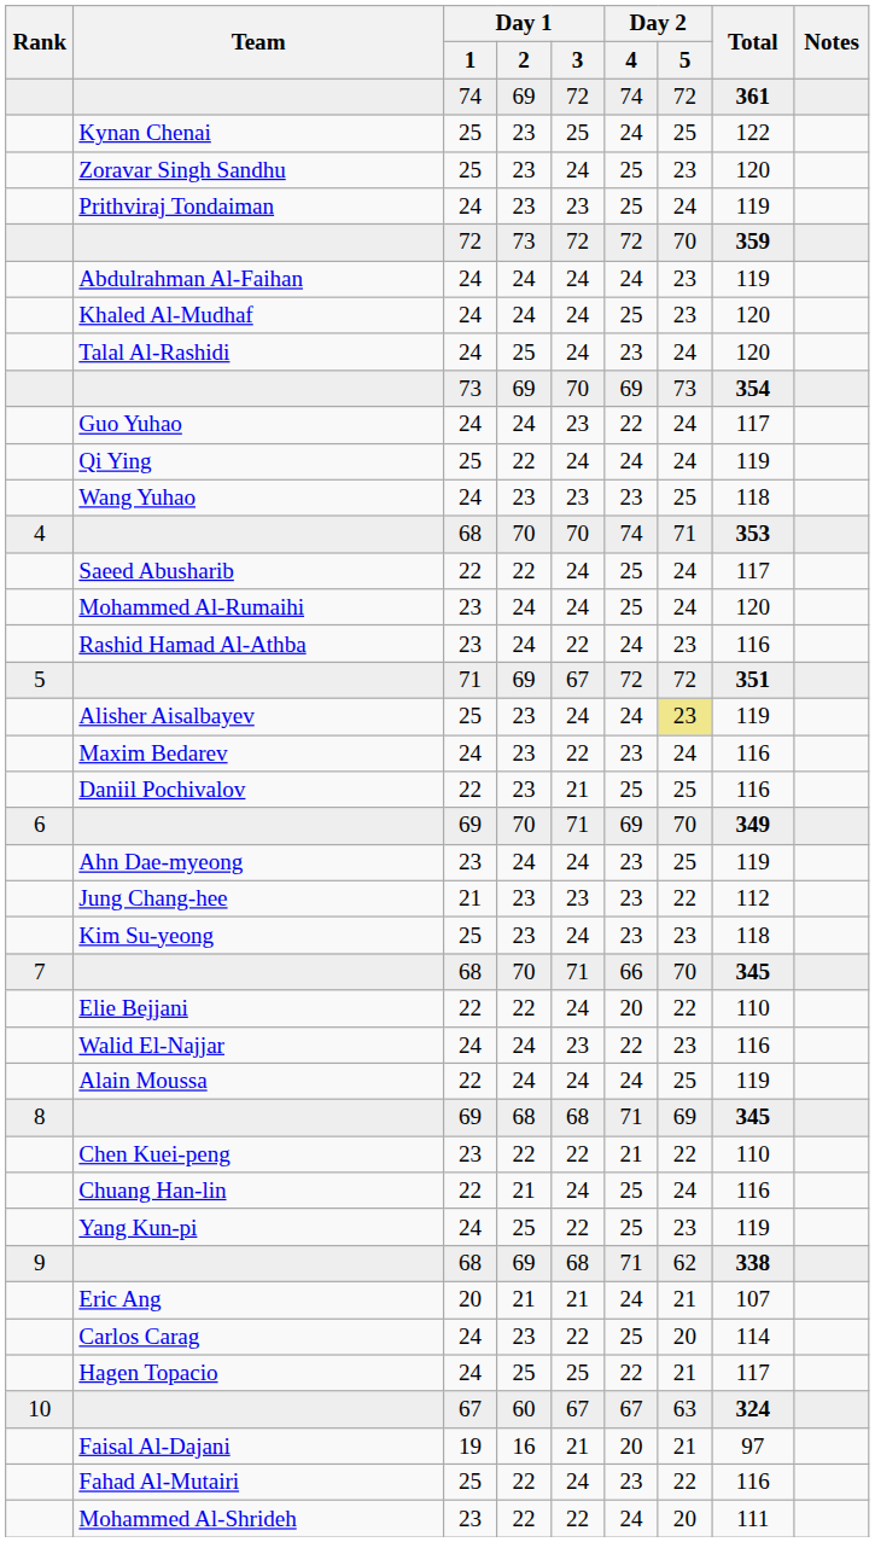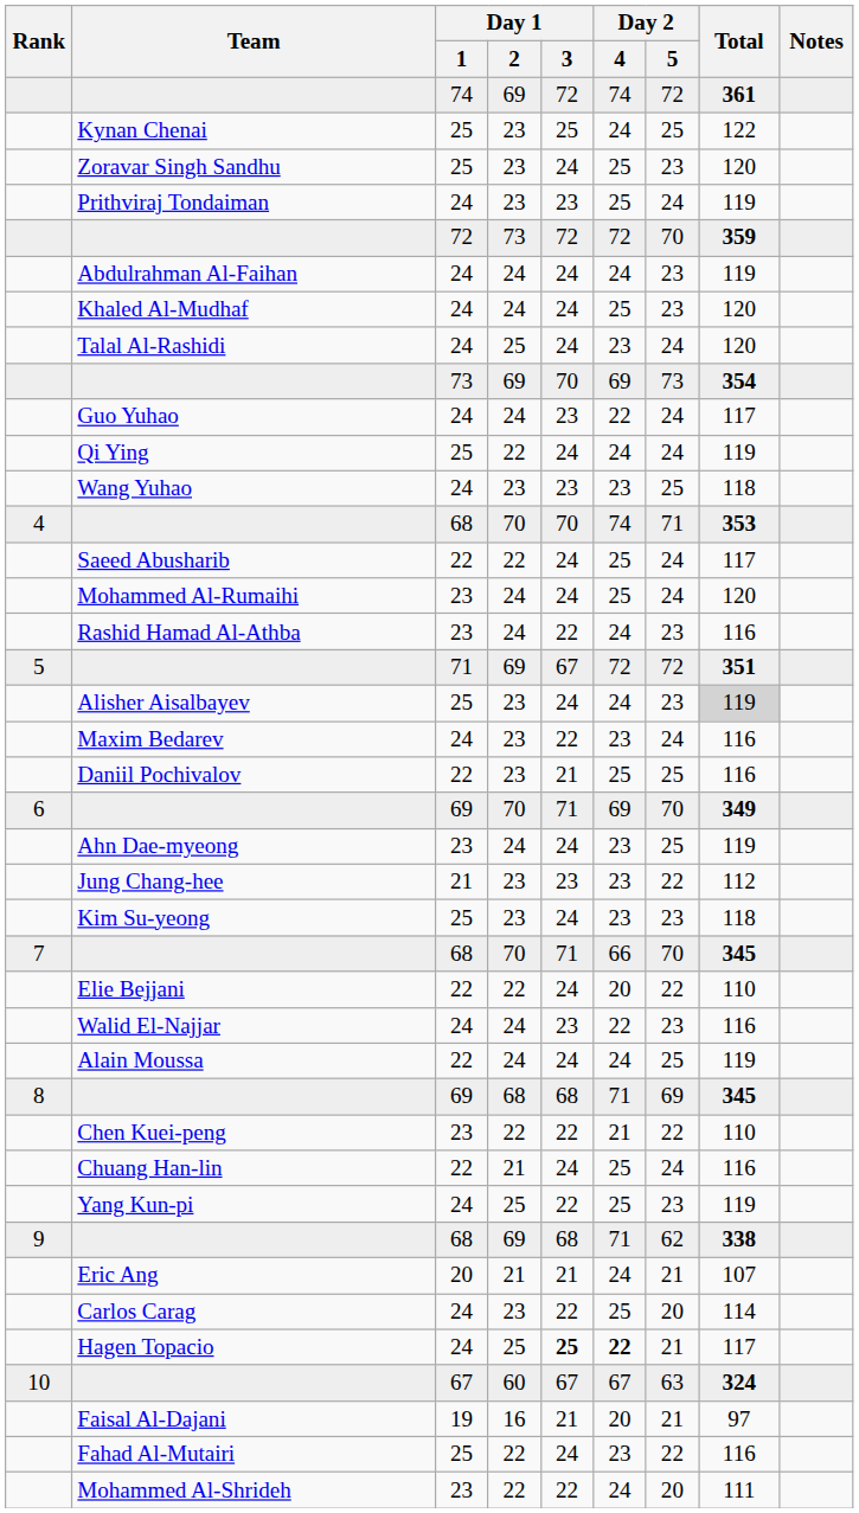Alisher Aisalbayev | Day 2 / 5: khaki background -> no background
Alisher Aisalbayev | Total: no background -> lightgrey background
Hagen Topacio | Day 1 / 3: normal -> bold
Hagen Topacio | Day 2 / 4: normal -> bold
